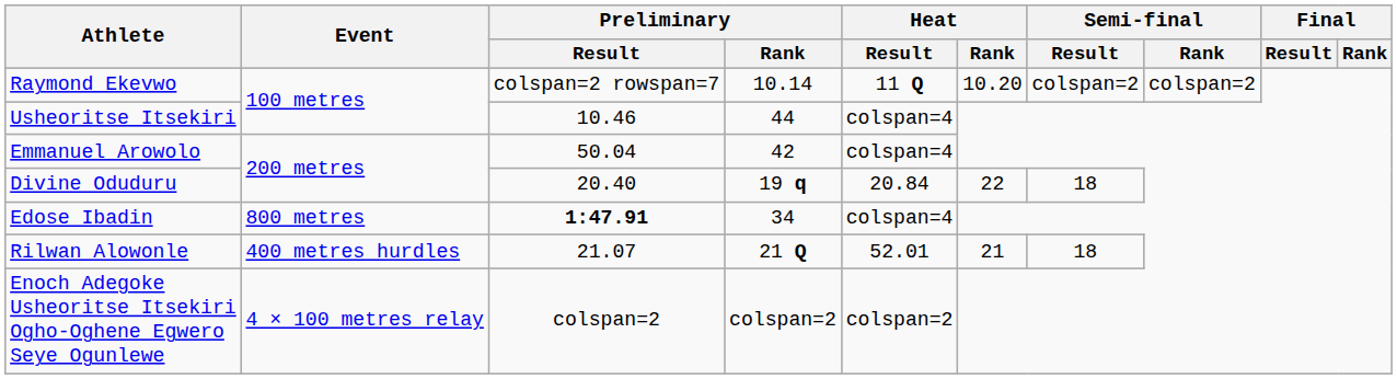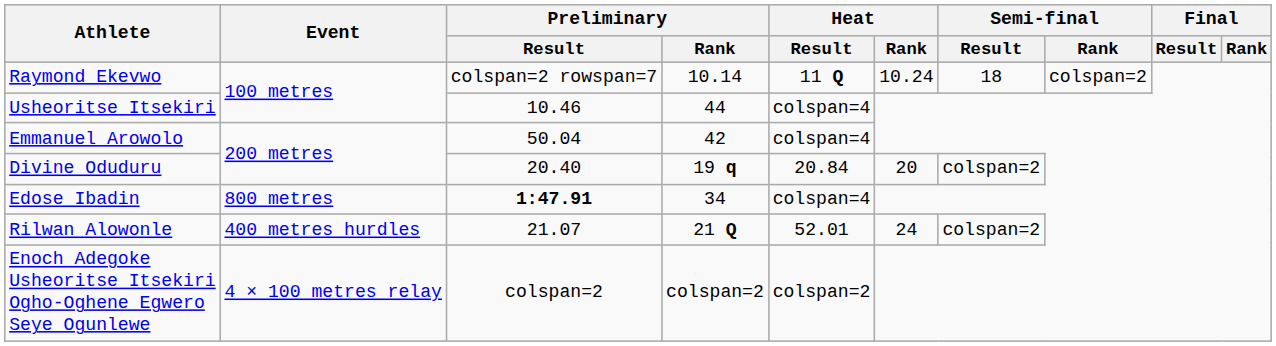Raymond Ekevwo | Heat / Rank: 10.20 -> 10.24
Raymond Ekevwo | Semi-final / Result: colspan=2 -> 18
Divine Oduduru | Heat / Rank: 22 -> 20
Divine Oduduru | Semi-final / Result: 18 -> colspan=2
Rilwan Alowonle | Heat / Rank: 21 -> 24
Rilwan Alowonle | Semi-final / Result: 18 -> colspan=2
